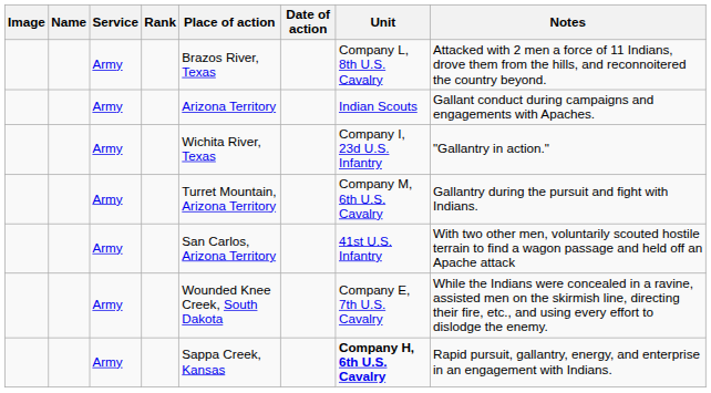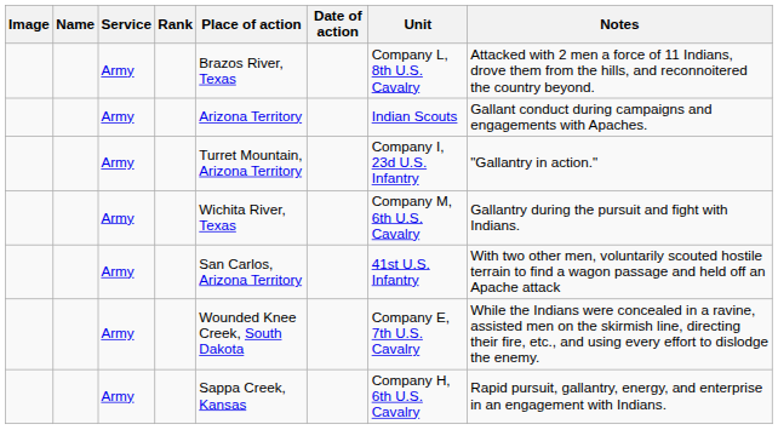row 4 | Place of action: Wichita River, Texas -> Turret Mountain, Arizona Territory
row 5 | Place of action: Turret Mountain, Arizona Territory -> Wichita River, Texas
row 8 | Unit: bold -> normal
